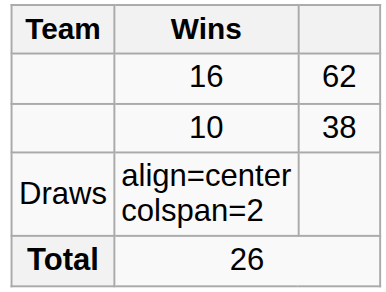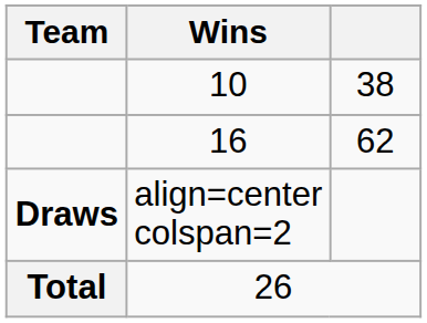rows swapped: 16 <-> 10
align=center colspan=2 | Team: normal -> bold
